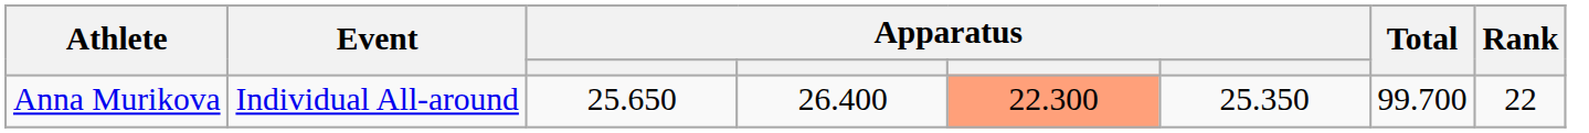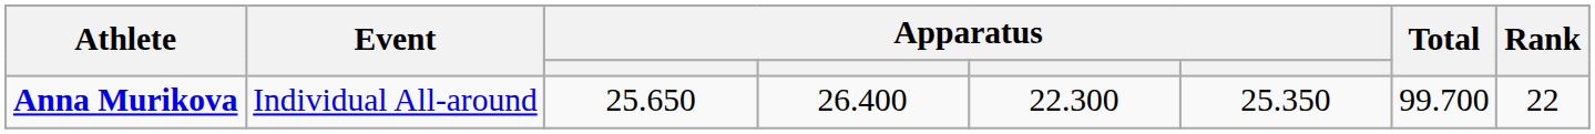row 3 | Athlete: normal -> bold
row 3 | column 5: lightsalmon background -> no background
